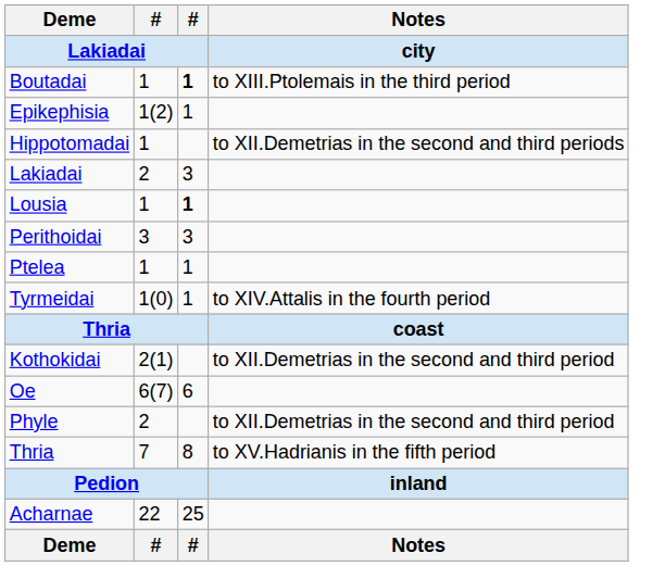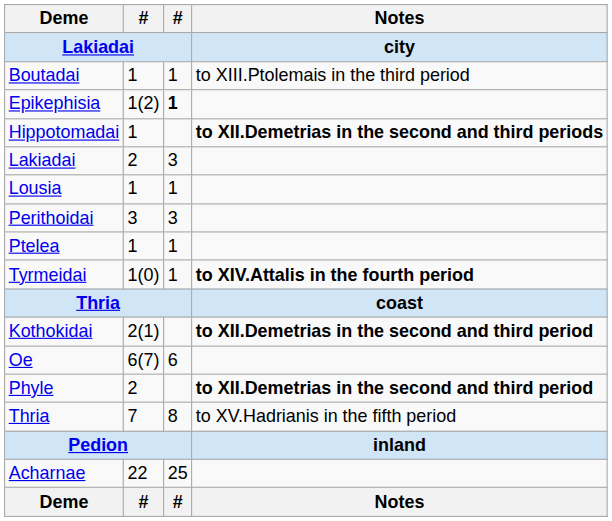Boutadai | column 3: bold -> normal
Epikephisia | column 3: normal -> bold
Hippotomadai | Notes / city: normal -> bold
Lousia | column 3: bold -> normal
Tyrmeidai | Notes / city: normal -> bold
Kothokidai | Notes / city: normal -> bold
Phyle | Notes / city: normal -> bold
